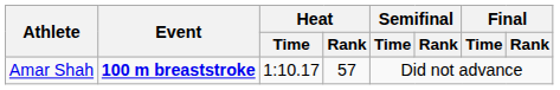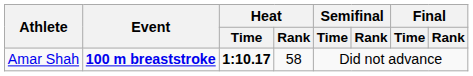Amar Shah | Heat / Time: normal -> bold
Amar Shah | Heat / Rank: 57 -> 58
